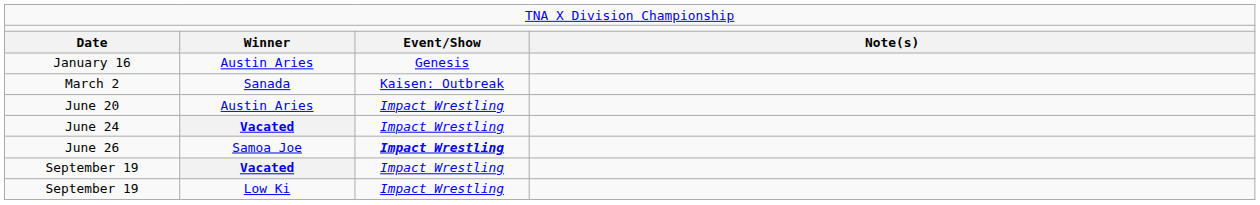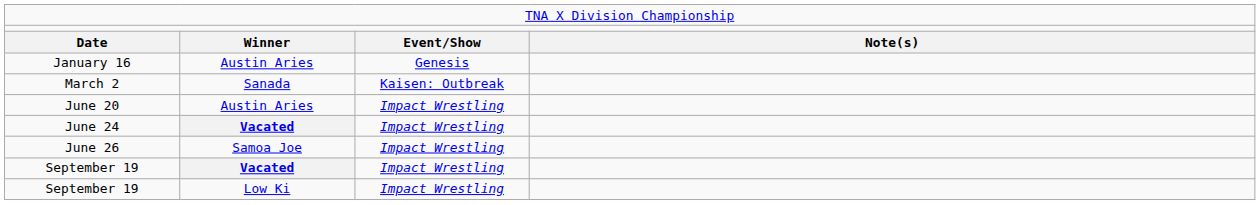June 26 | column 3: bold -> normal
